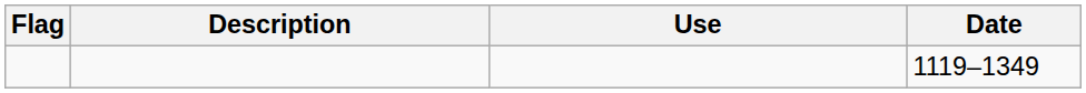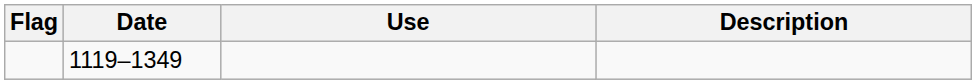columns swapped: Date <-> Description
